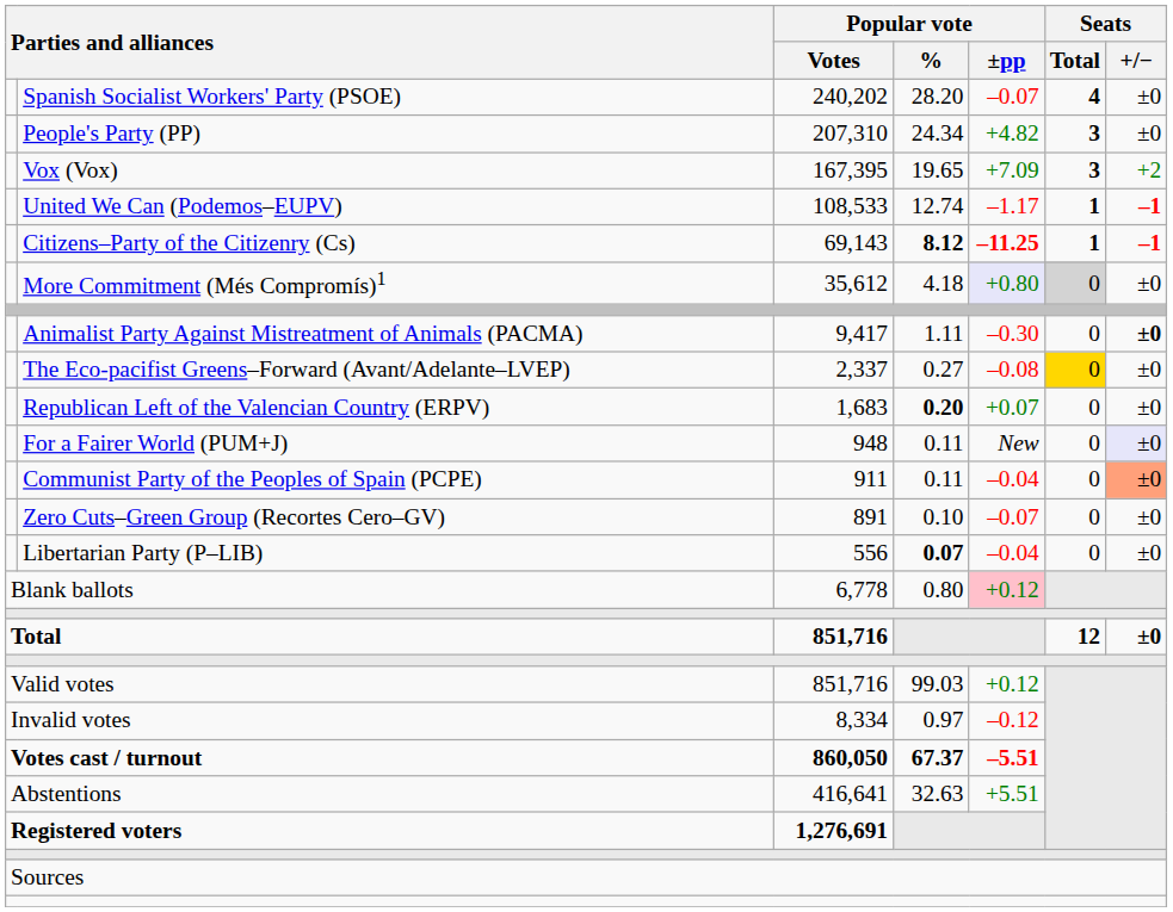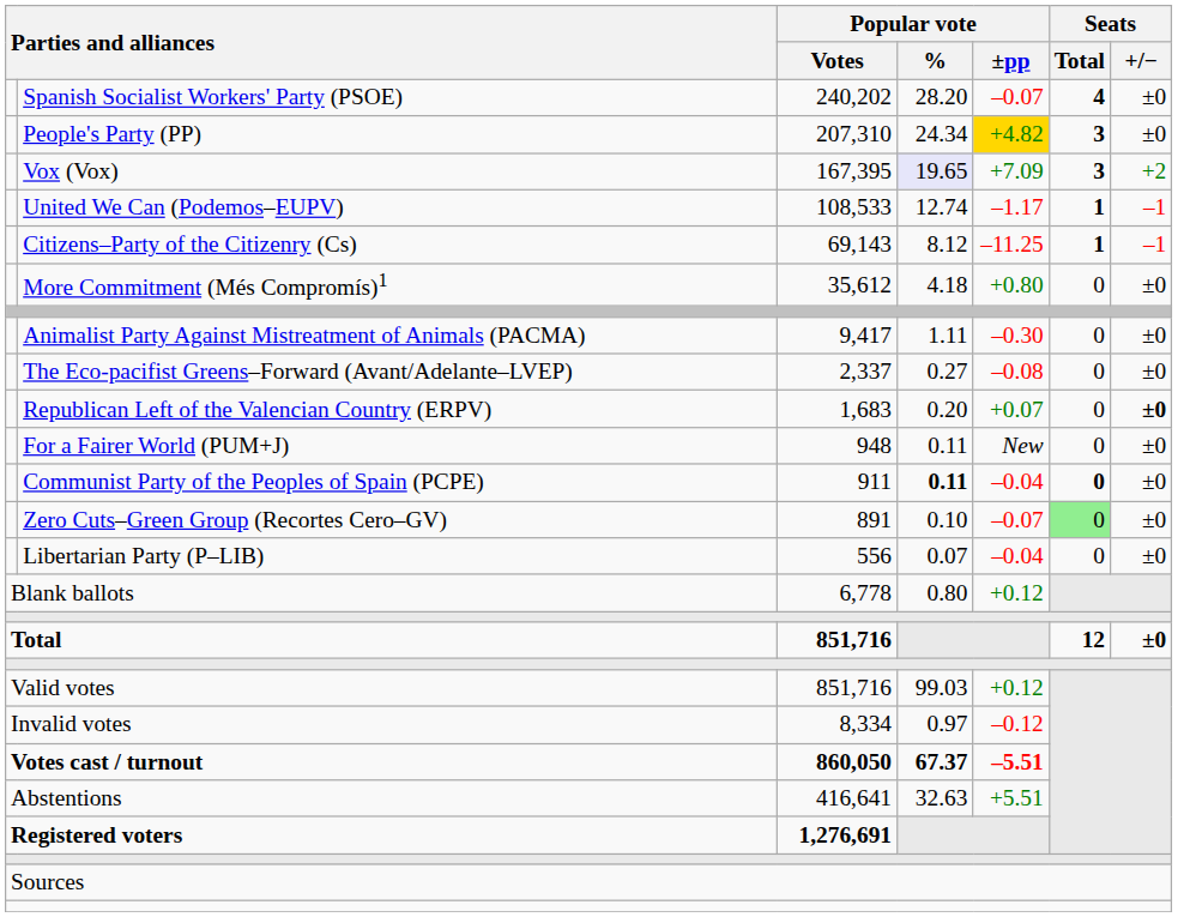People's Party (PP) | Popular vote / ±pp: no background -> gold background
Vox (Vox) | Popular vote / %: no background -> lavender background
United We Can (Podemos–EUPV) | Seats / +/−: bold -> normal
Citizens–Party of the Citizenry (Cs) | Popular vote / %: bold -> normal
Citizens–Party of the Citizenry (Cs) | Popular vote / ±pp: bold -> normal
Citizens–Party of the Citizenry (Cs) | Seats / +/−: bold -> normal
More Commitment (Més Compromís)1 | Popular vote / ±pp: lavender background -> no background
More Commitment (Més Compromís)1 | Seats / Total: lightgrey background -> no background
Animalist Party Against Mistreatment of Animals (PACMA) | Seats / +/−: bold -> normal
The Eco-pacifist Greens–Forward (Avant/Adelante–LVEP) | Seats / Total: gold background -> no background
Republican Left of the Valencian Country (ERPV) | Popular vote / %: bold -> normal
Republican Left of the Valencian Country (ERPV) | Seats / +/−: normal -> bold
For a Fairer World (PUM+J) | Seats / +/−: lavender background -> no background
Communist Party of the Peoples of Spain (PCPE) | Popular vote / %: normal -> bold
Communist Party of the Peoples of Spain (PCPE) | Seats / Total: normal -> bold
Communist Party of the Peoples of Spain (PCPE) | Seats / +/−: lightsalmon background -> no background
Zero Cuts–Green Group (Recortes Cero–GV) | Seats / Total: no background -> lightgreen background
Libertarian Party (P–LIB) | Popular vote / %: bold -> normal
Blank ballots | Popular vote / ±pp: pink background -> no background
